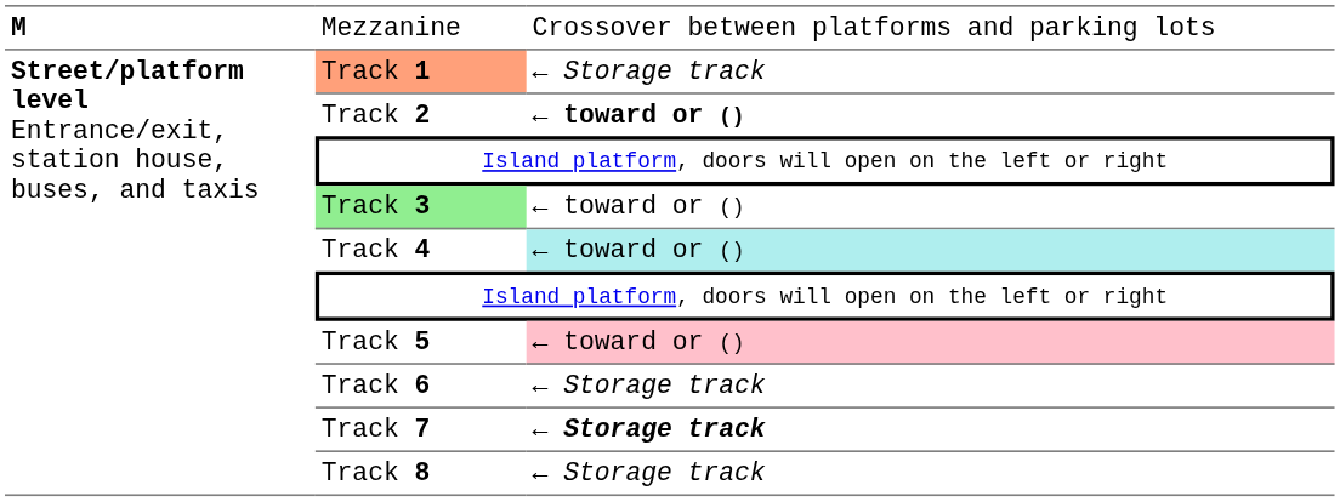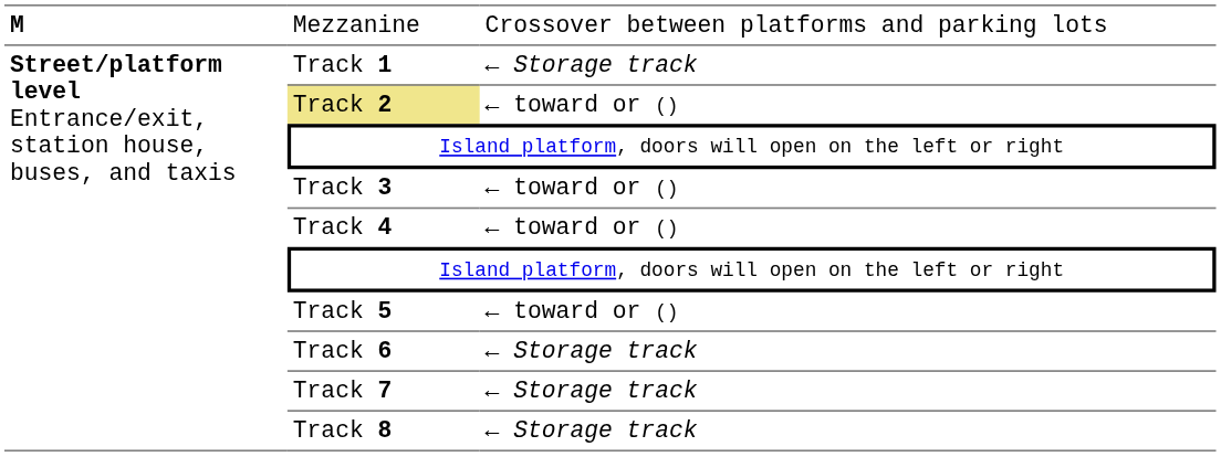Track 1 | column 2: lightsalmon background -> no background
Track 2 | column 2: no background -> khaki background
Track 2 | column 3: bold -> normal
Track 3 | column 2: lightgreen background -> no background
Track 4 | column 3: paleturquoise background -> no background
Track 5 | column 3: pink background -> no background
Track 7 | column 3: bold -> normal
